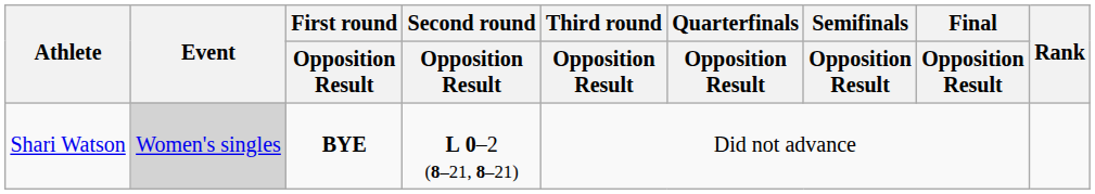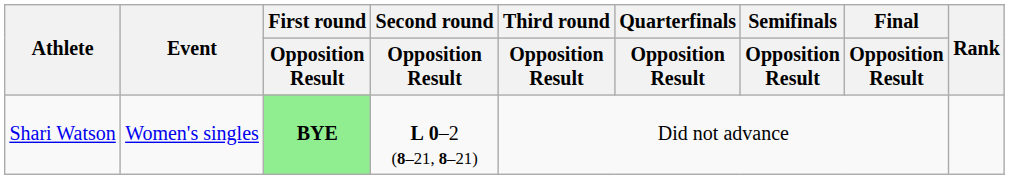Shari Watson | Event: lightgrey background -> no background
Shari Watson | First round / Opposition Result: no background -> lightgreen background
